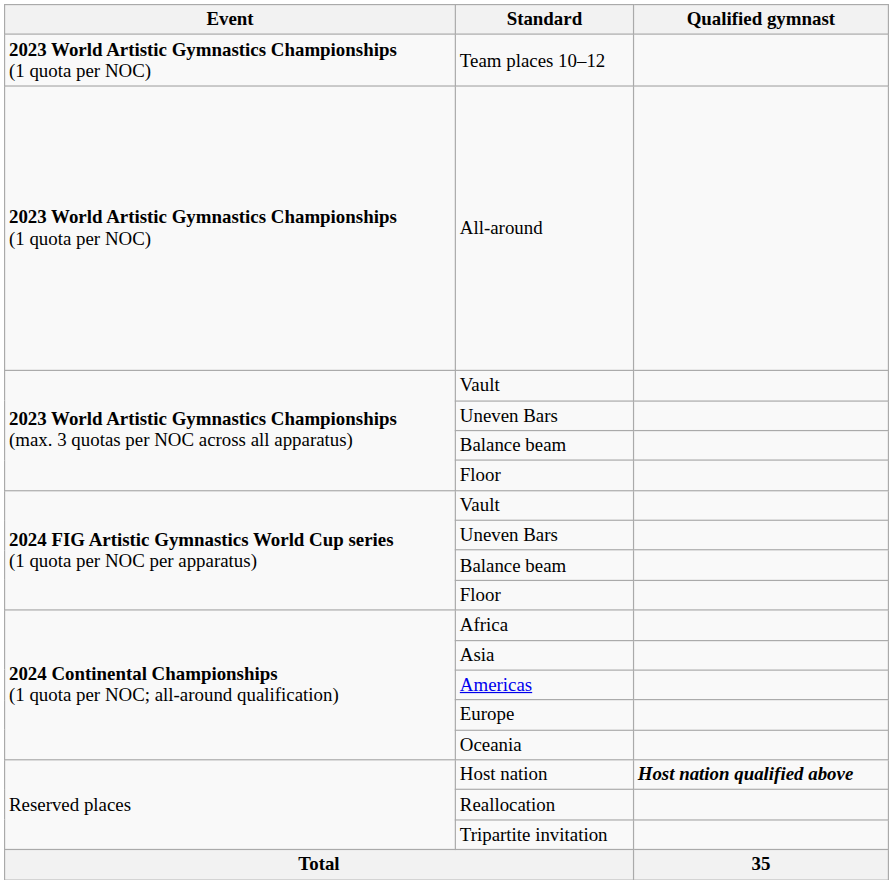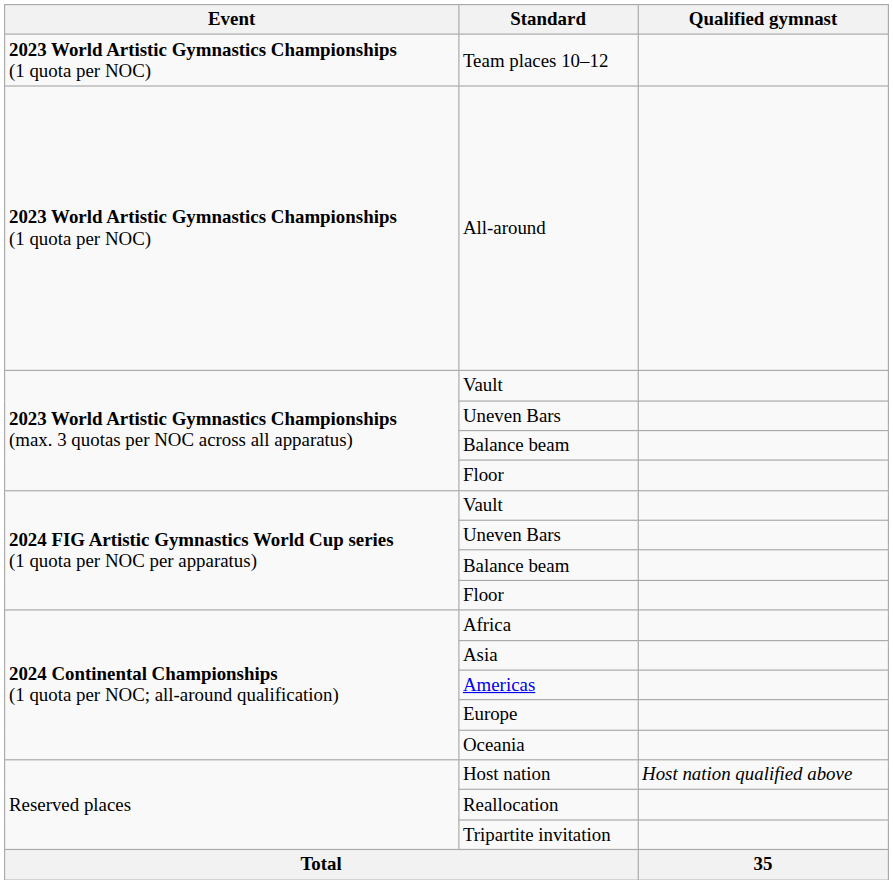Host nation | Qualified gymnast: bold -> normal
